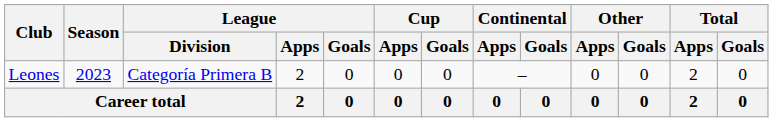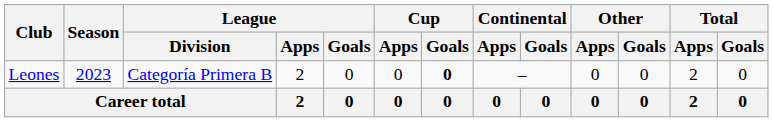Leones | Cup / Goals: normal -> bold
